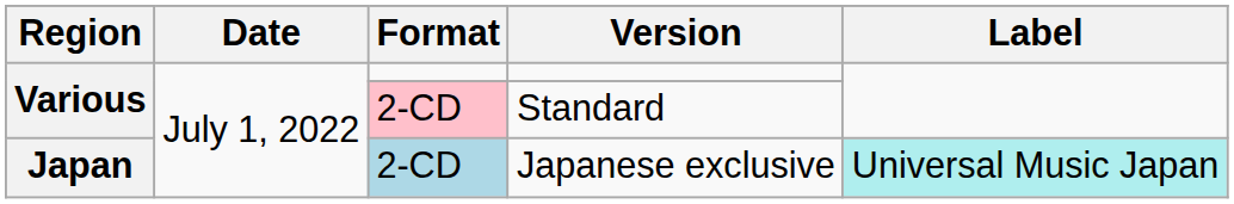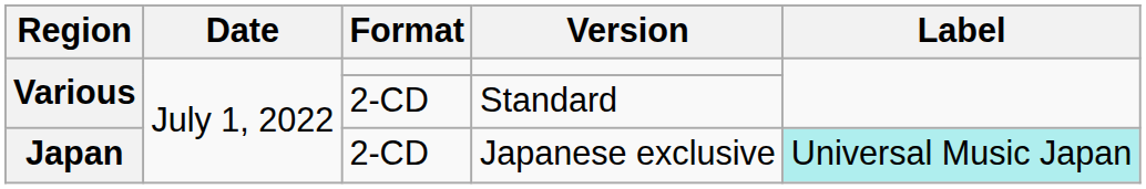Standard | Format: pink background -> no background
Japanese exclusive | Format: lightblue background -> no background
